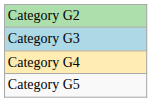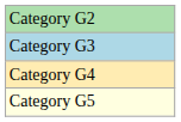row 4 | column 1: no background -> lightyellow background
